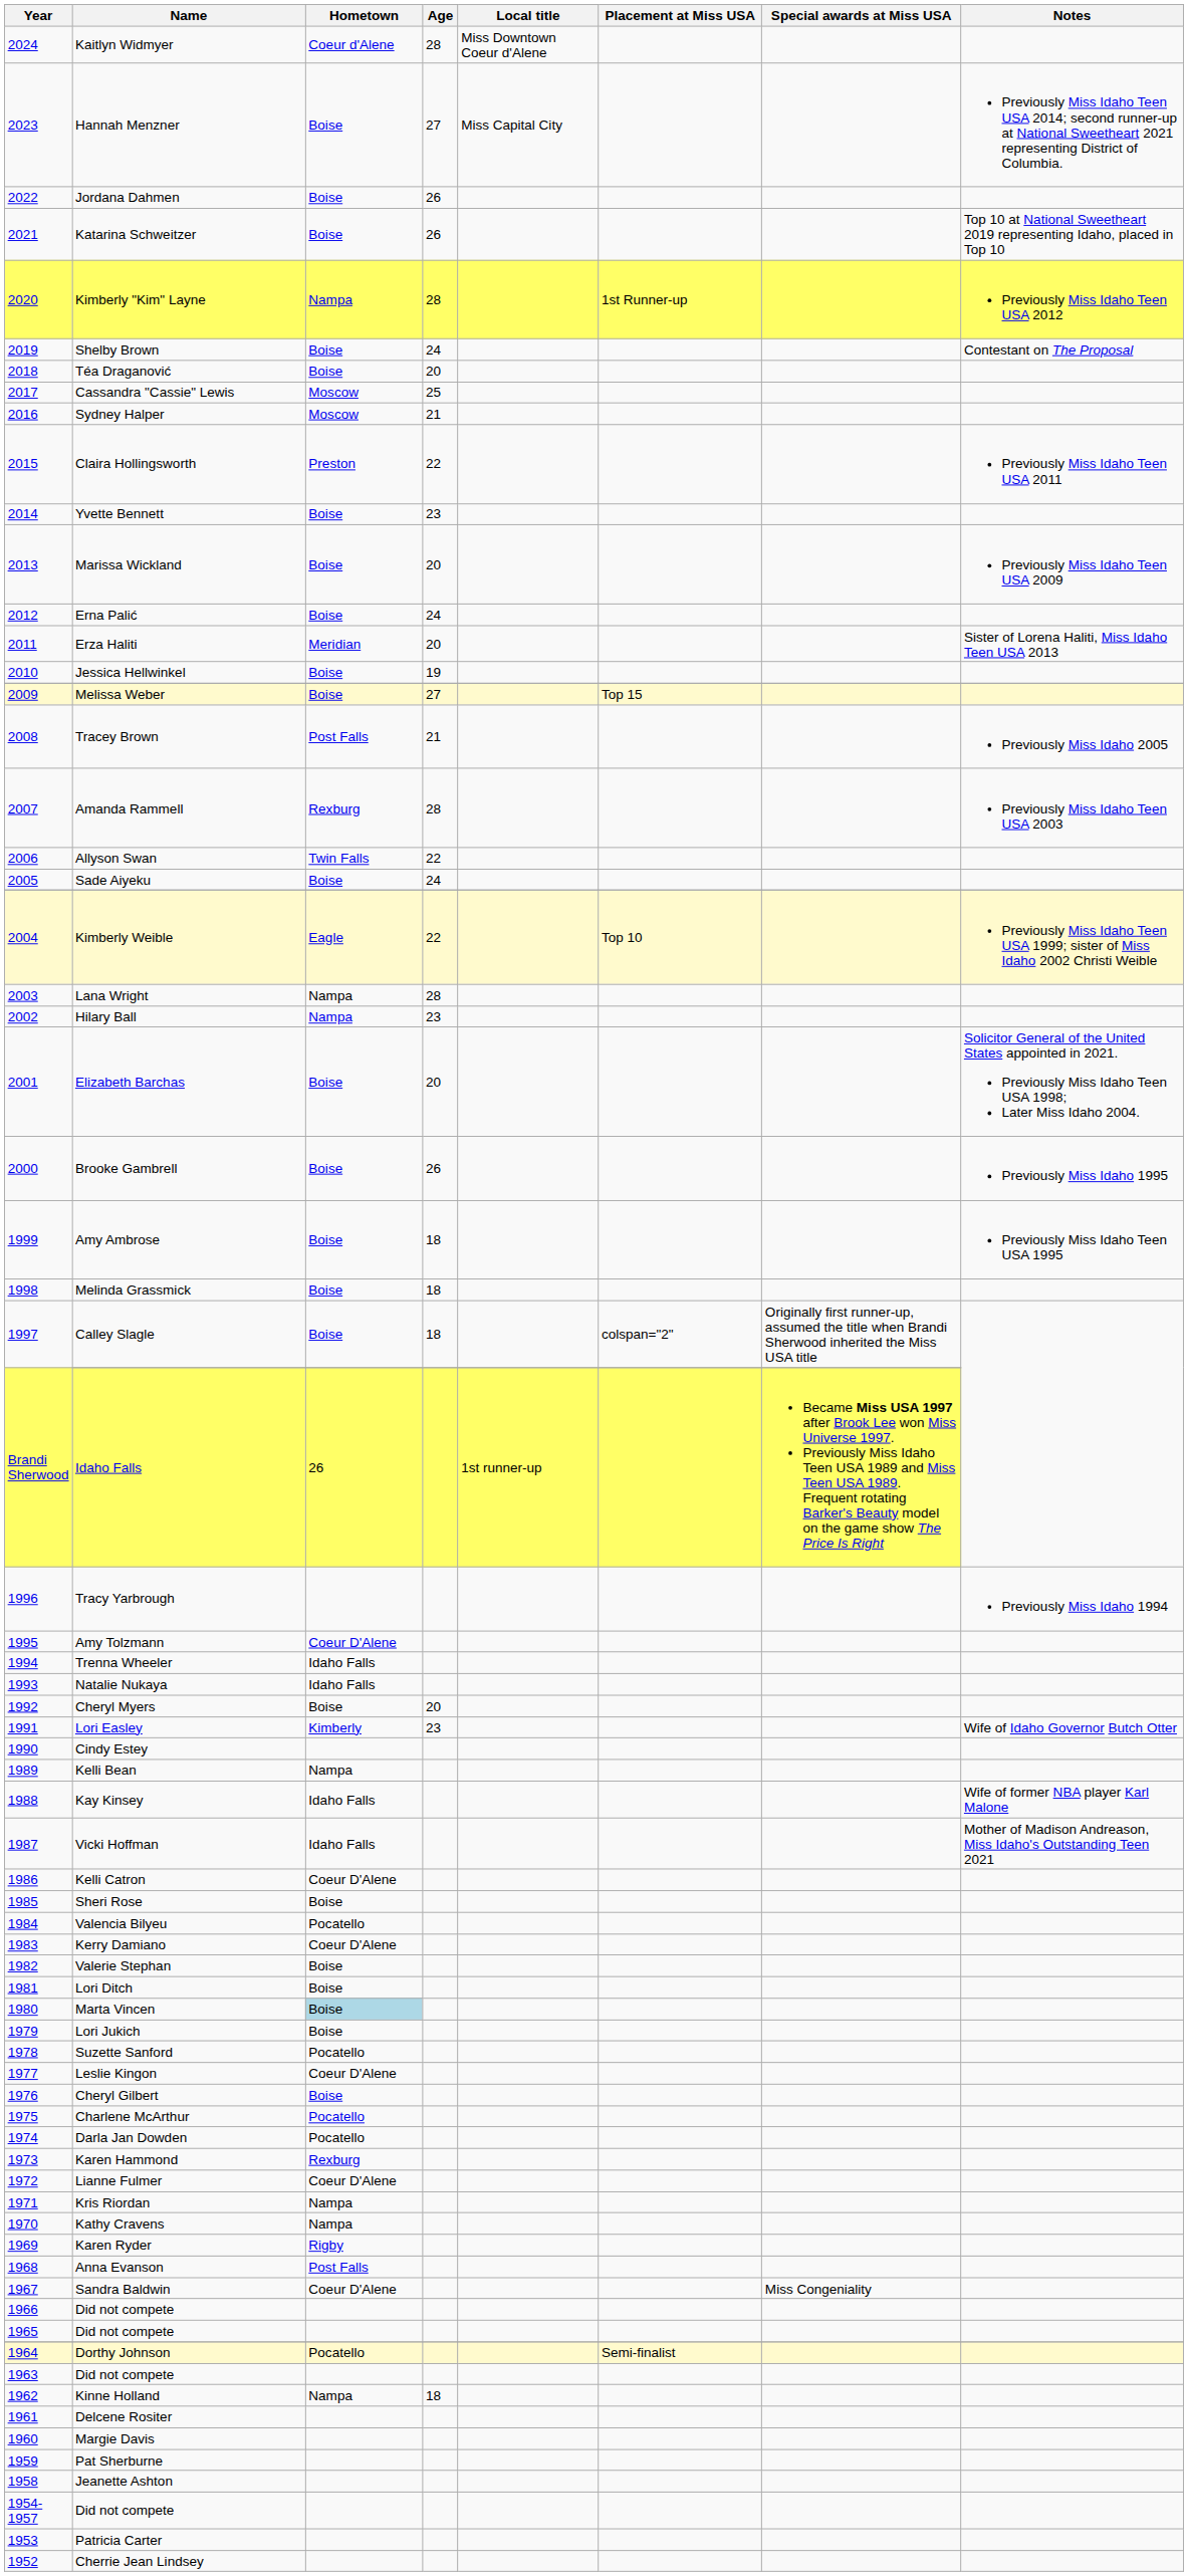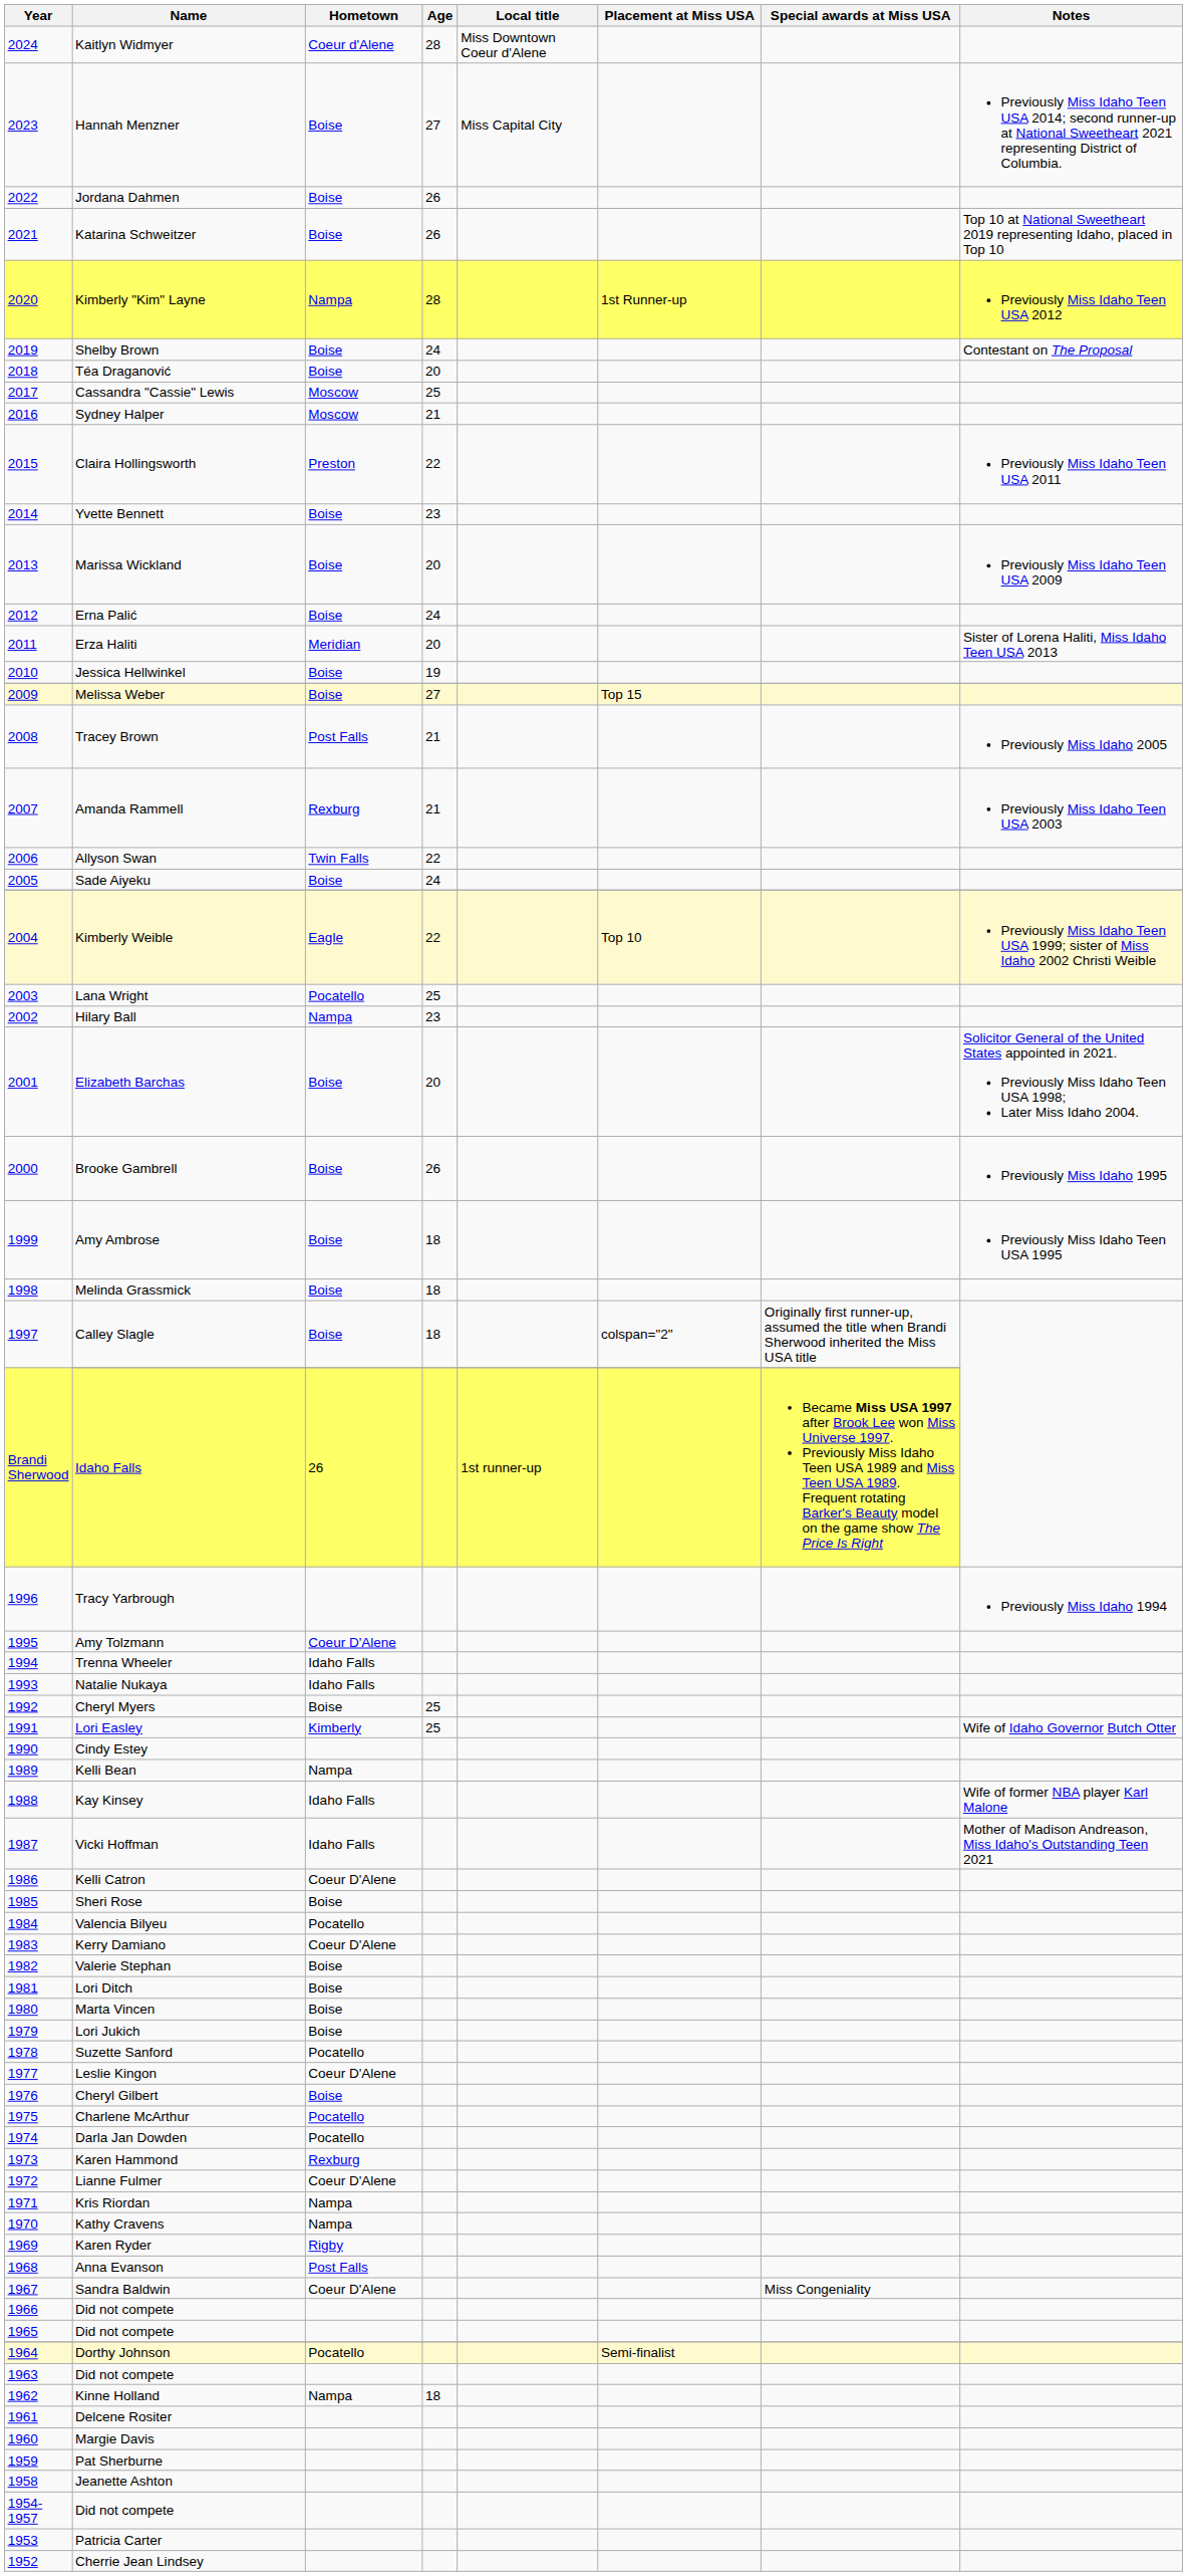Amanda Rammell | Age: 28 -> 21
Lana Wright | Hometown: Nampa -> Pocatello
Lana Wright | Age: 28 -> 25
Cheryl Myers | Age: 20 -> 25
Lori Easley | Age: 23 -> 25
Marta Vincen | Hometown: lightblue background -> no background
